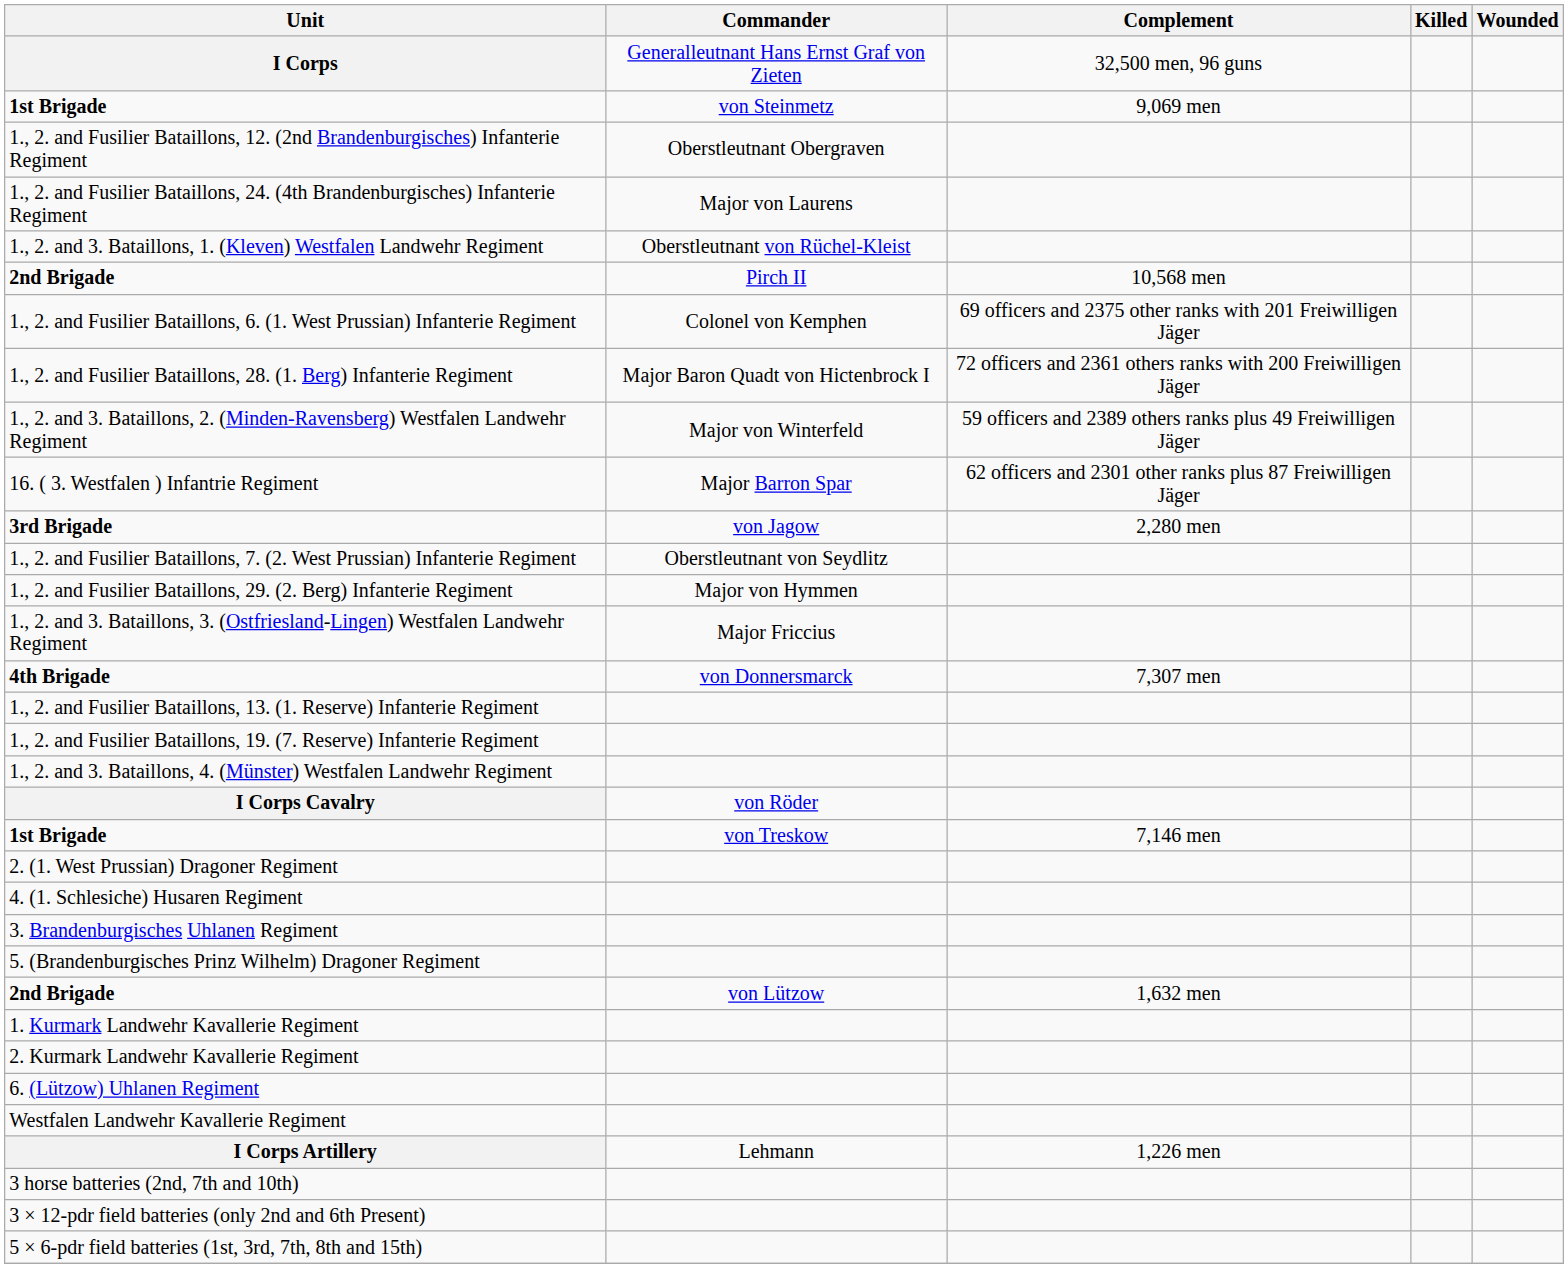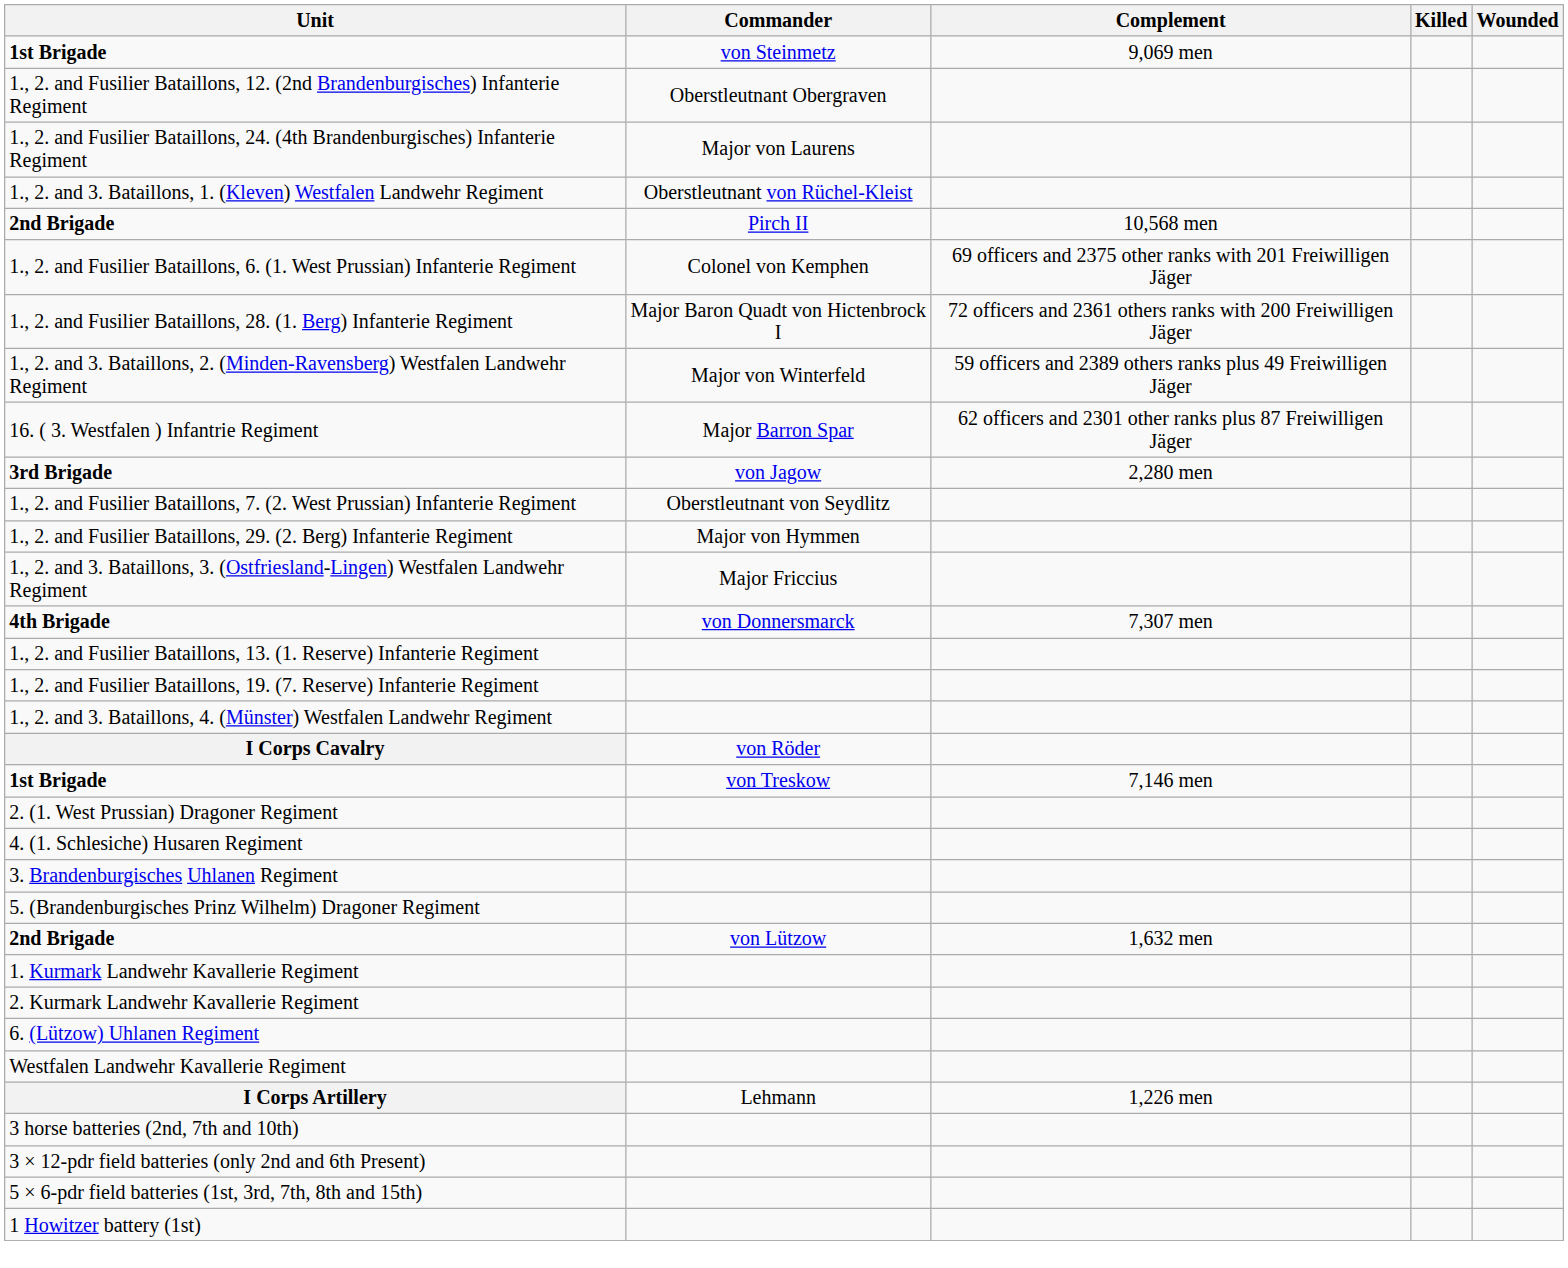- row: I Corps | Generalleutnant Hans Ernst Graf von Zieten | 32,500 men, 96 guns
+ row: 1 Howitzer battery (1st)
